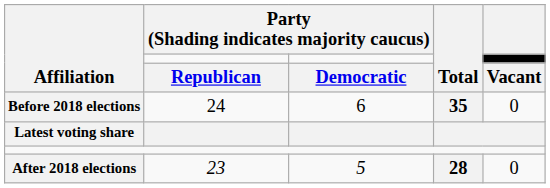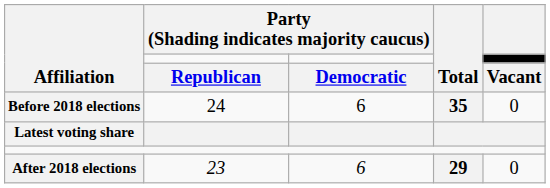After 2018 elections | column 3: 5 -> 6
After 2018 elections | Total: 28 -> 29
